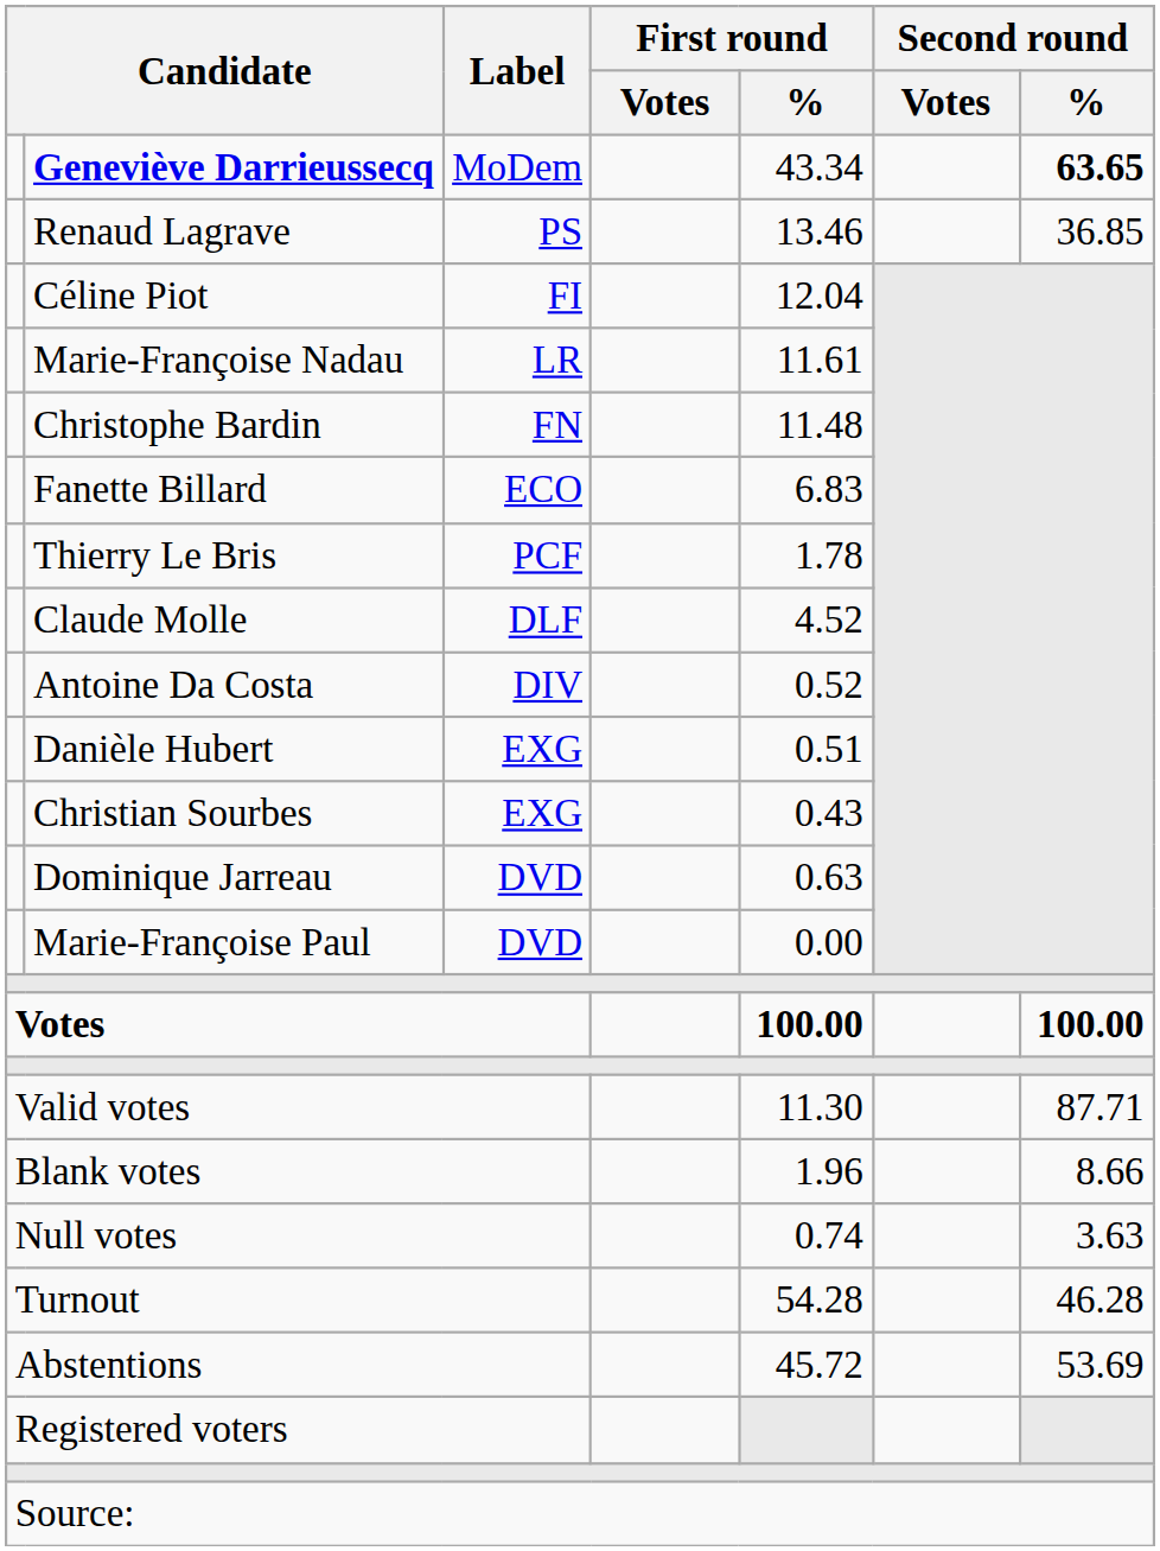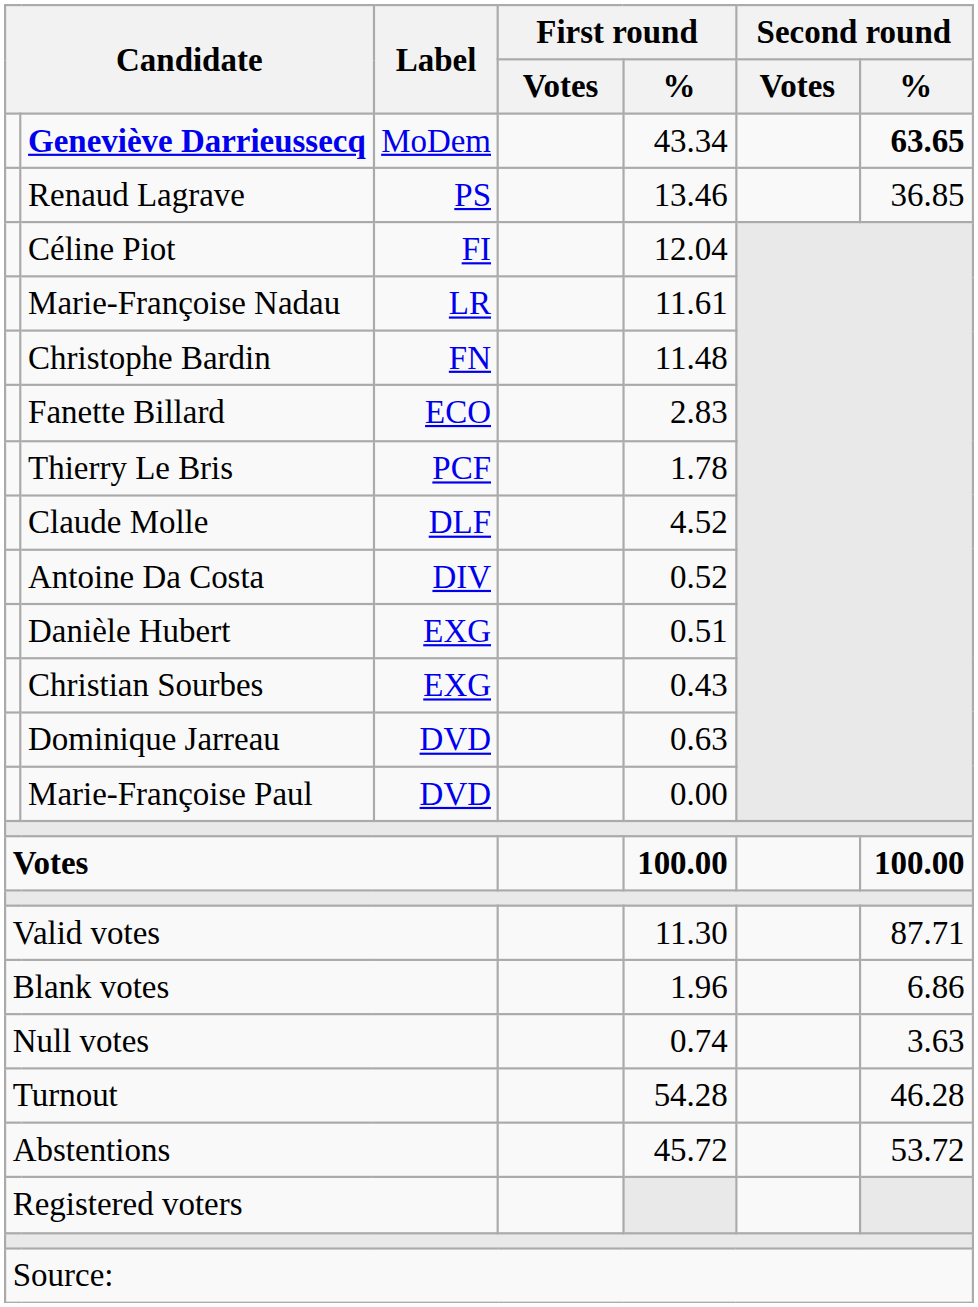Fanette Billard | First round / %: 6.83 -> 2.83
Blank votes | Second round / %: 8.66 -> 6.86
Abstentions | Second round / %: 53.69 -> 53.72
